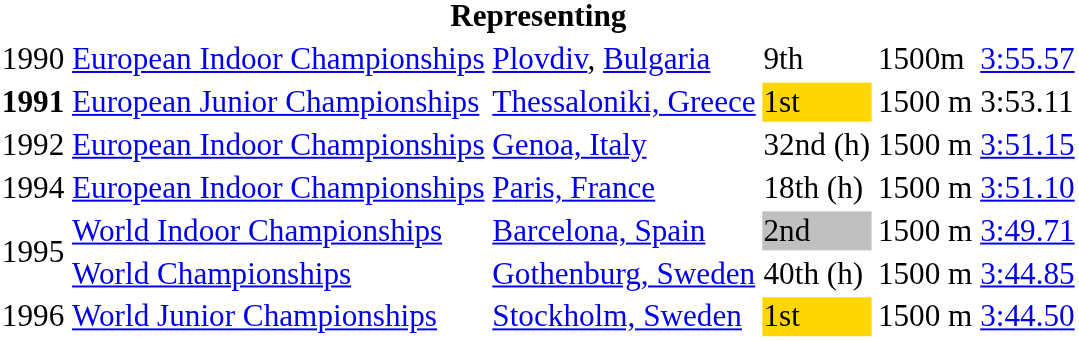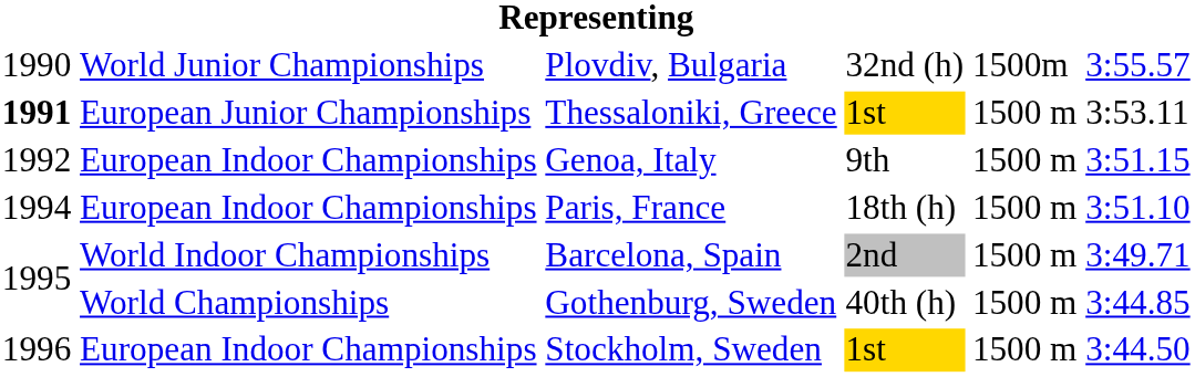Plovdiv, Bulgaria | column 2: European Indoor Championships -> World Junior Championships
Plovdiv, Bulgaria | column 4: 9th -> 32nd (h)
Genoa, Italy | column 4: 32nd (h) -> 9th
Stockholm, Sweden | column 2: World Junior Championships -> European Indoor Championships
